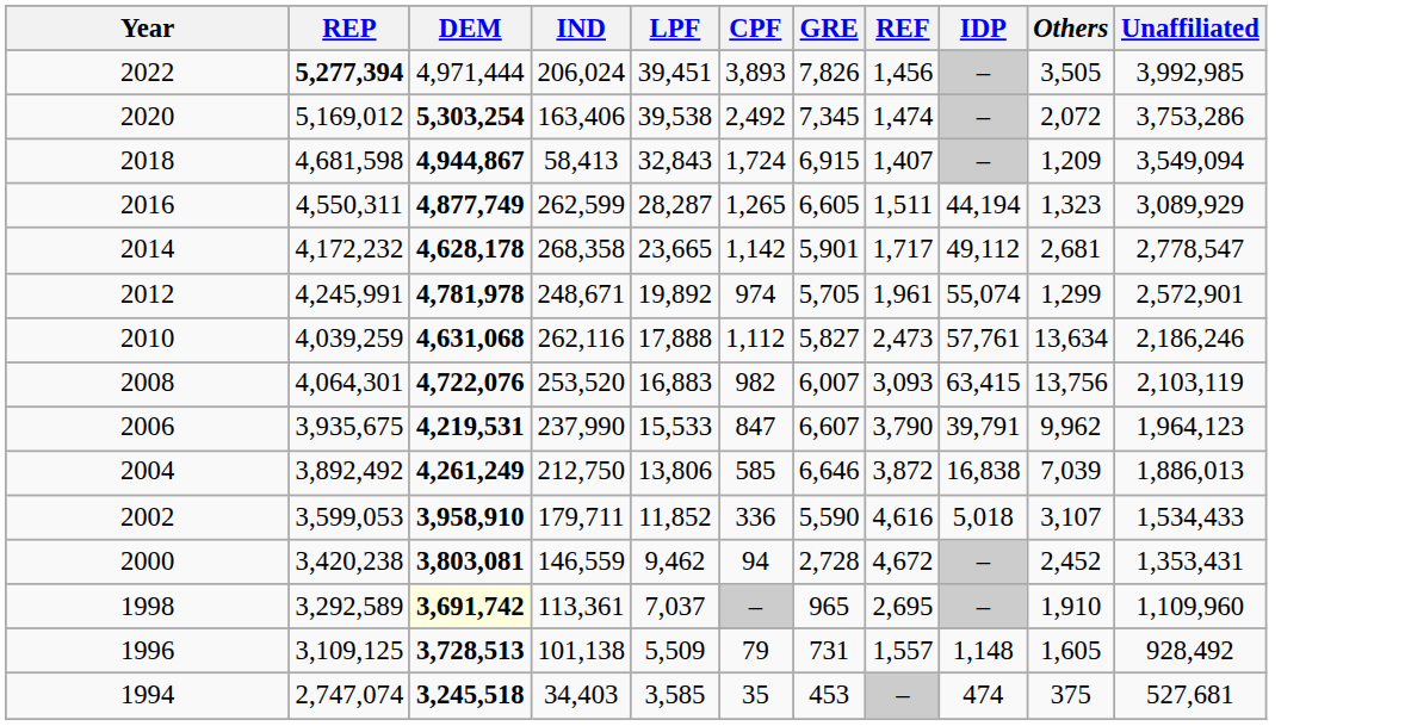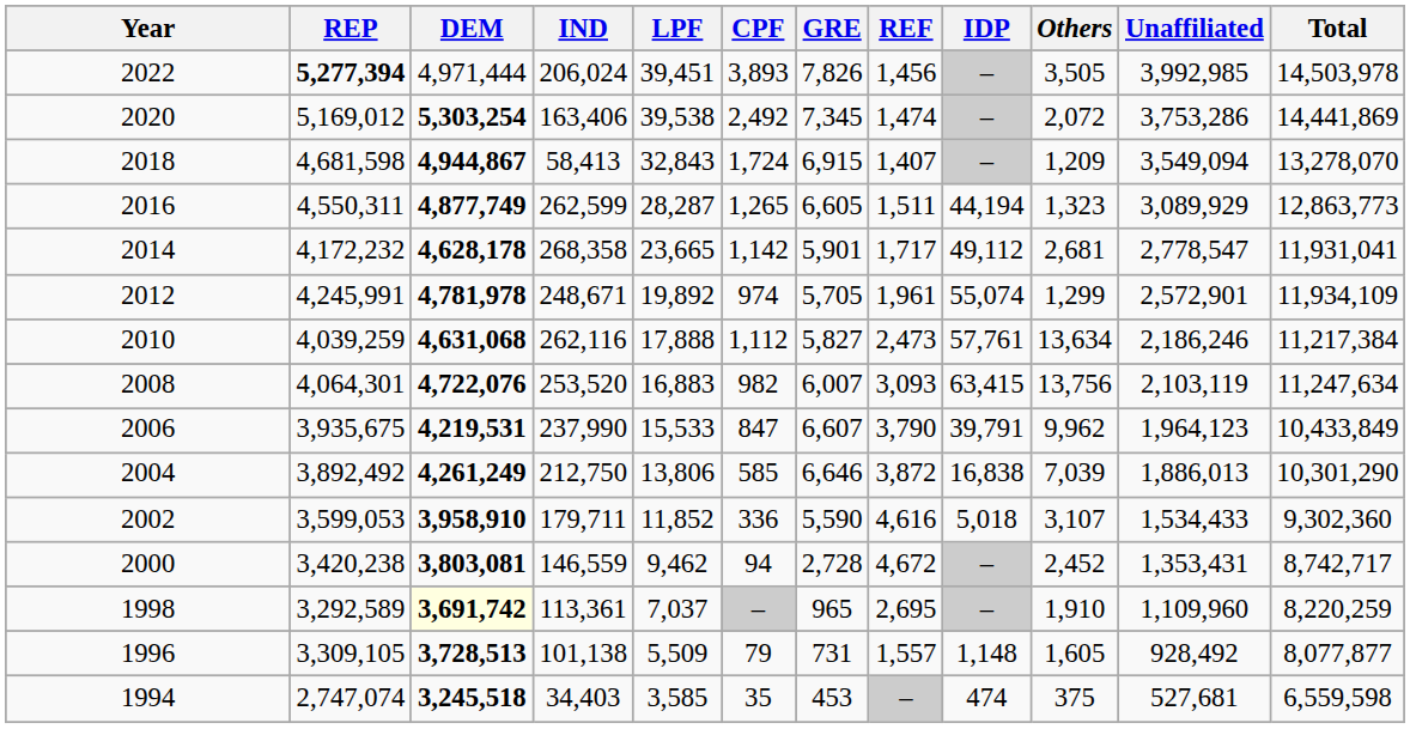+ column: Total | 14,503,978 | 14,441,869 | 13,278,070 | 12,863,773 | 11,931,041 | 11,934,109 | 11,217,384 | 11,247,634 | 10,433,849 | 10,301,290 | 9,302,360 | 8,742,717 | 8,220,259 | 8,077,877 | 6,559,598
1996 | REP: 3,109,125 -> 3,309,105
